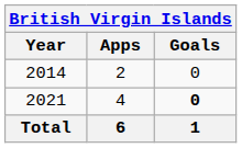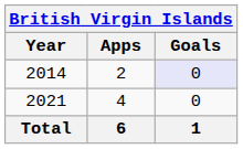2014 | Goals: no background -> lavender background
2021 | Goals: bold -> normal
